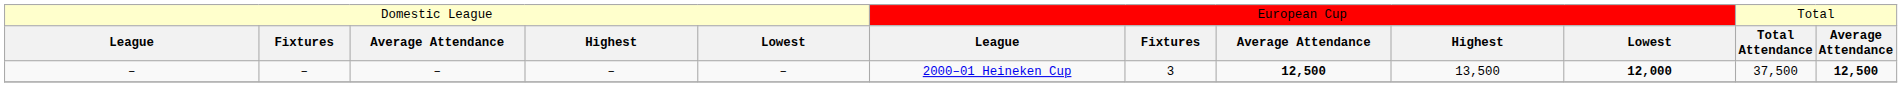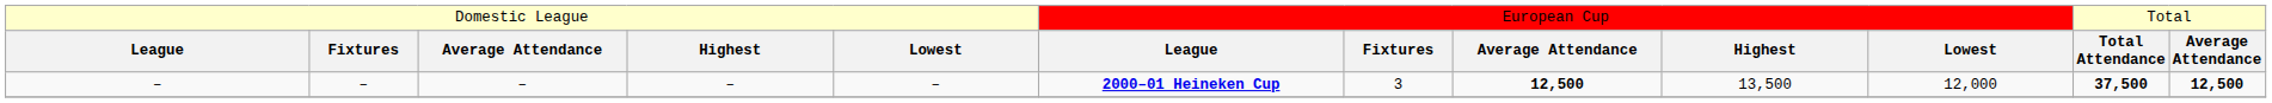row 3 | column 6: normal -> bold
row 3 | column 10: bold -> normal
row 3 | column 11: normal -> bold
